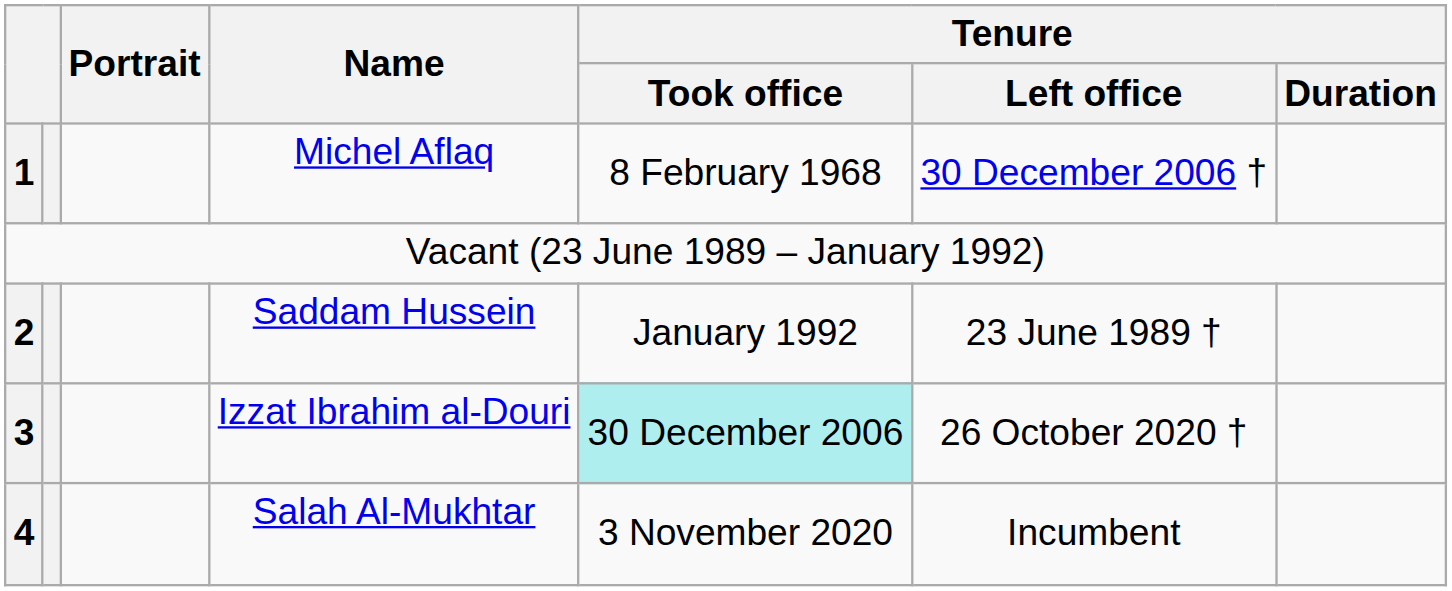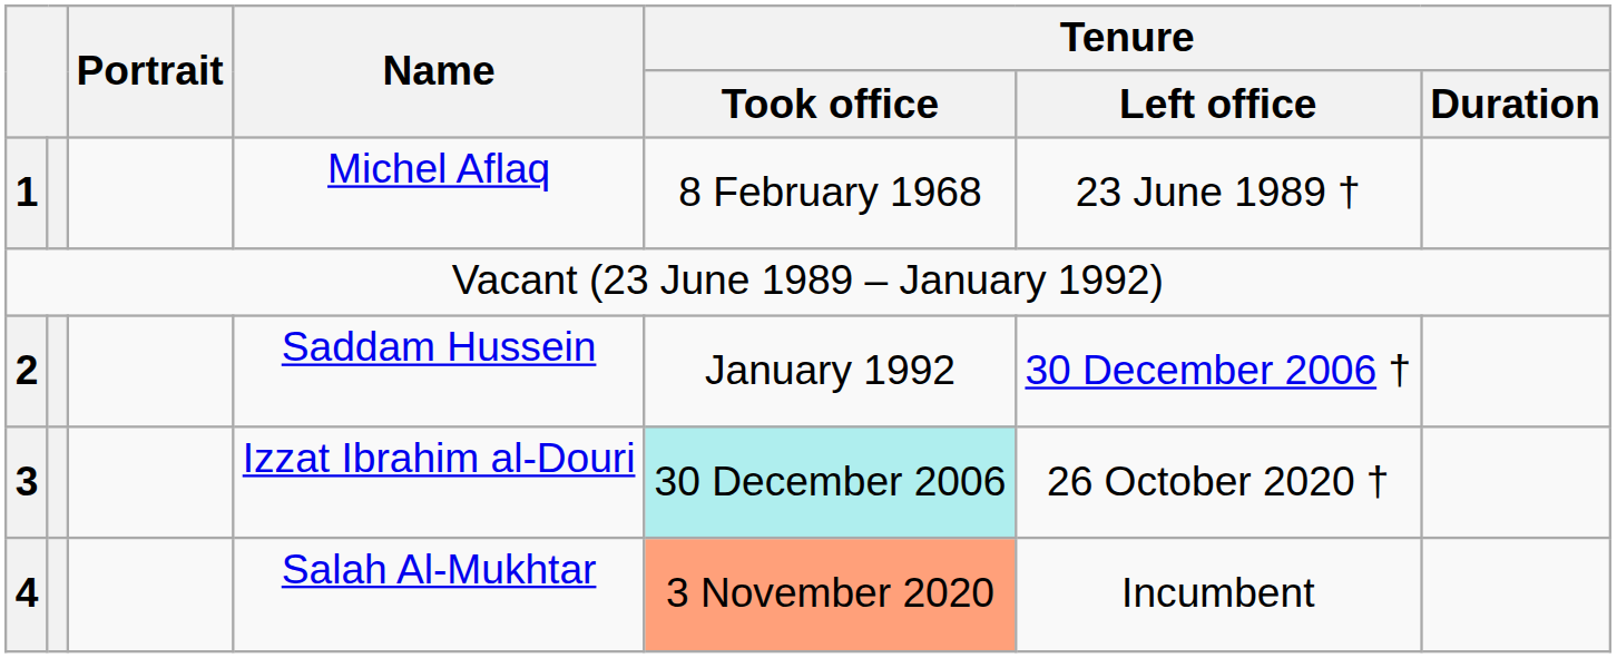Michel Aflaq | Tenure / Left office: 30 December 2006 † -> 23 June 1989 †
Saddam Hussein | Tenure / Left office: 23 June 1989 † -> 30 December 2006 †
Salah Al-Mukhtar | Tenure / Took office: no background -> lightsalmon background
